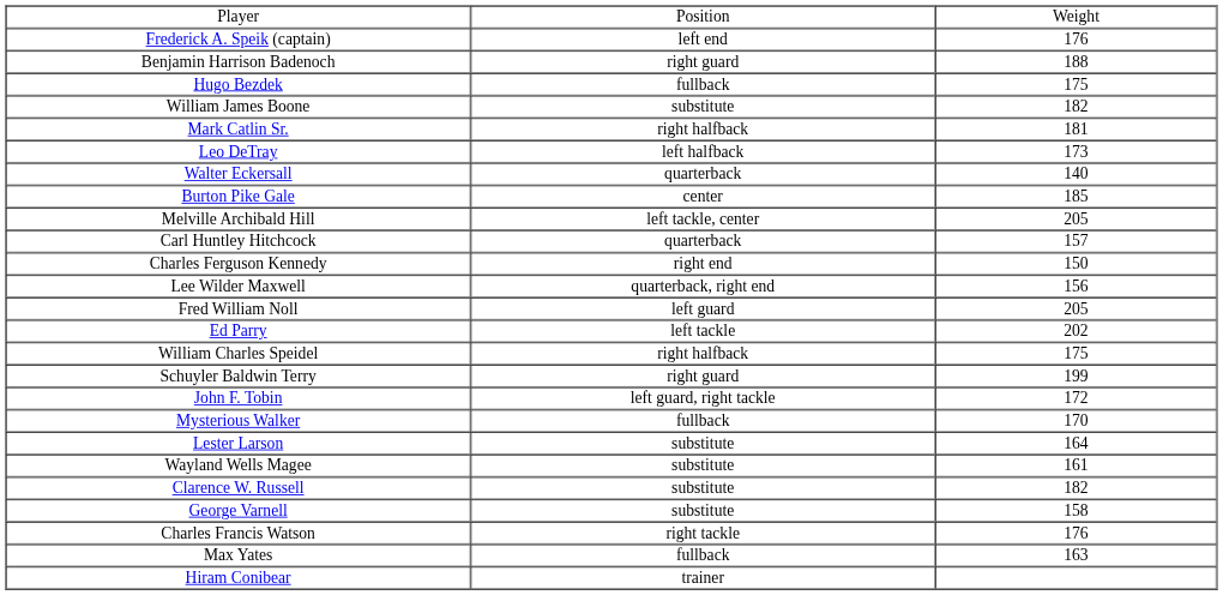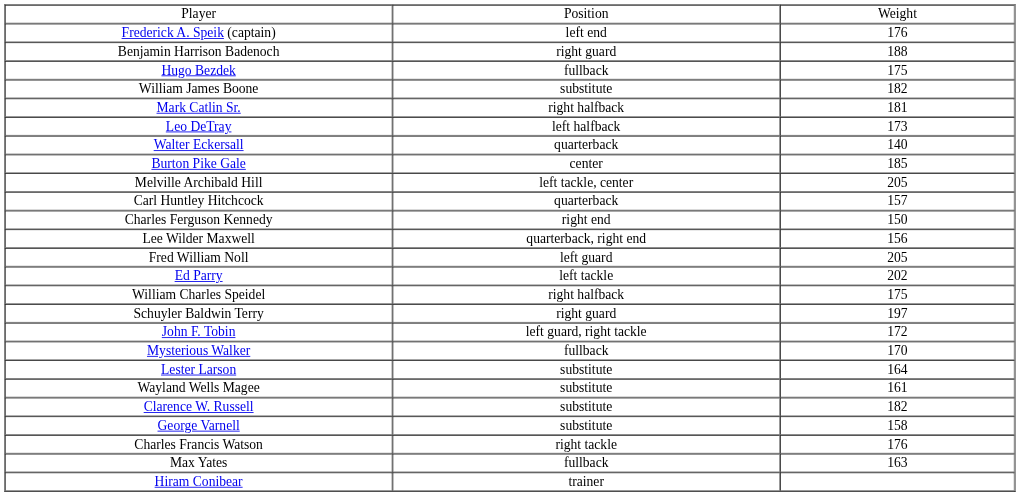Schuyler Baldwin Terry | column 3: 199 -> 197
